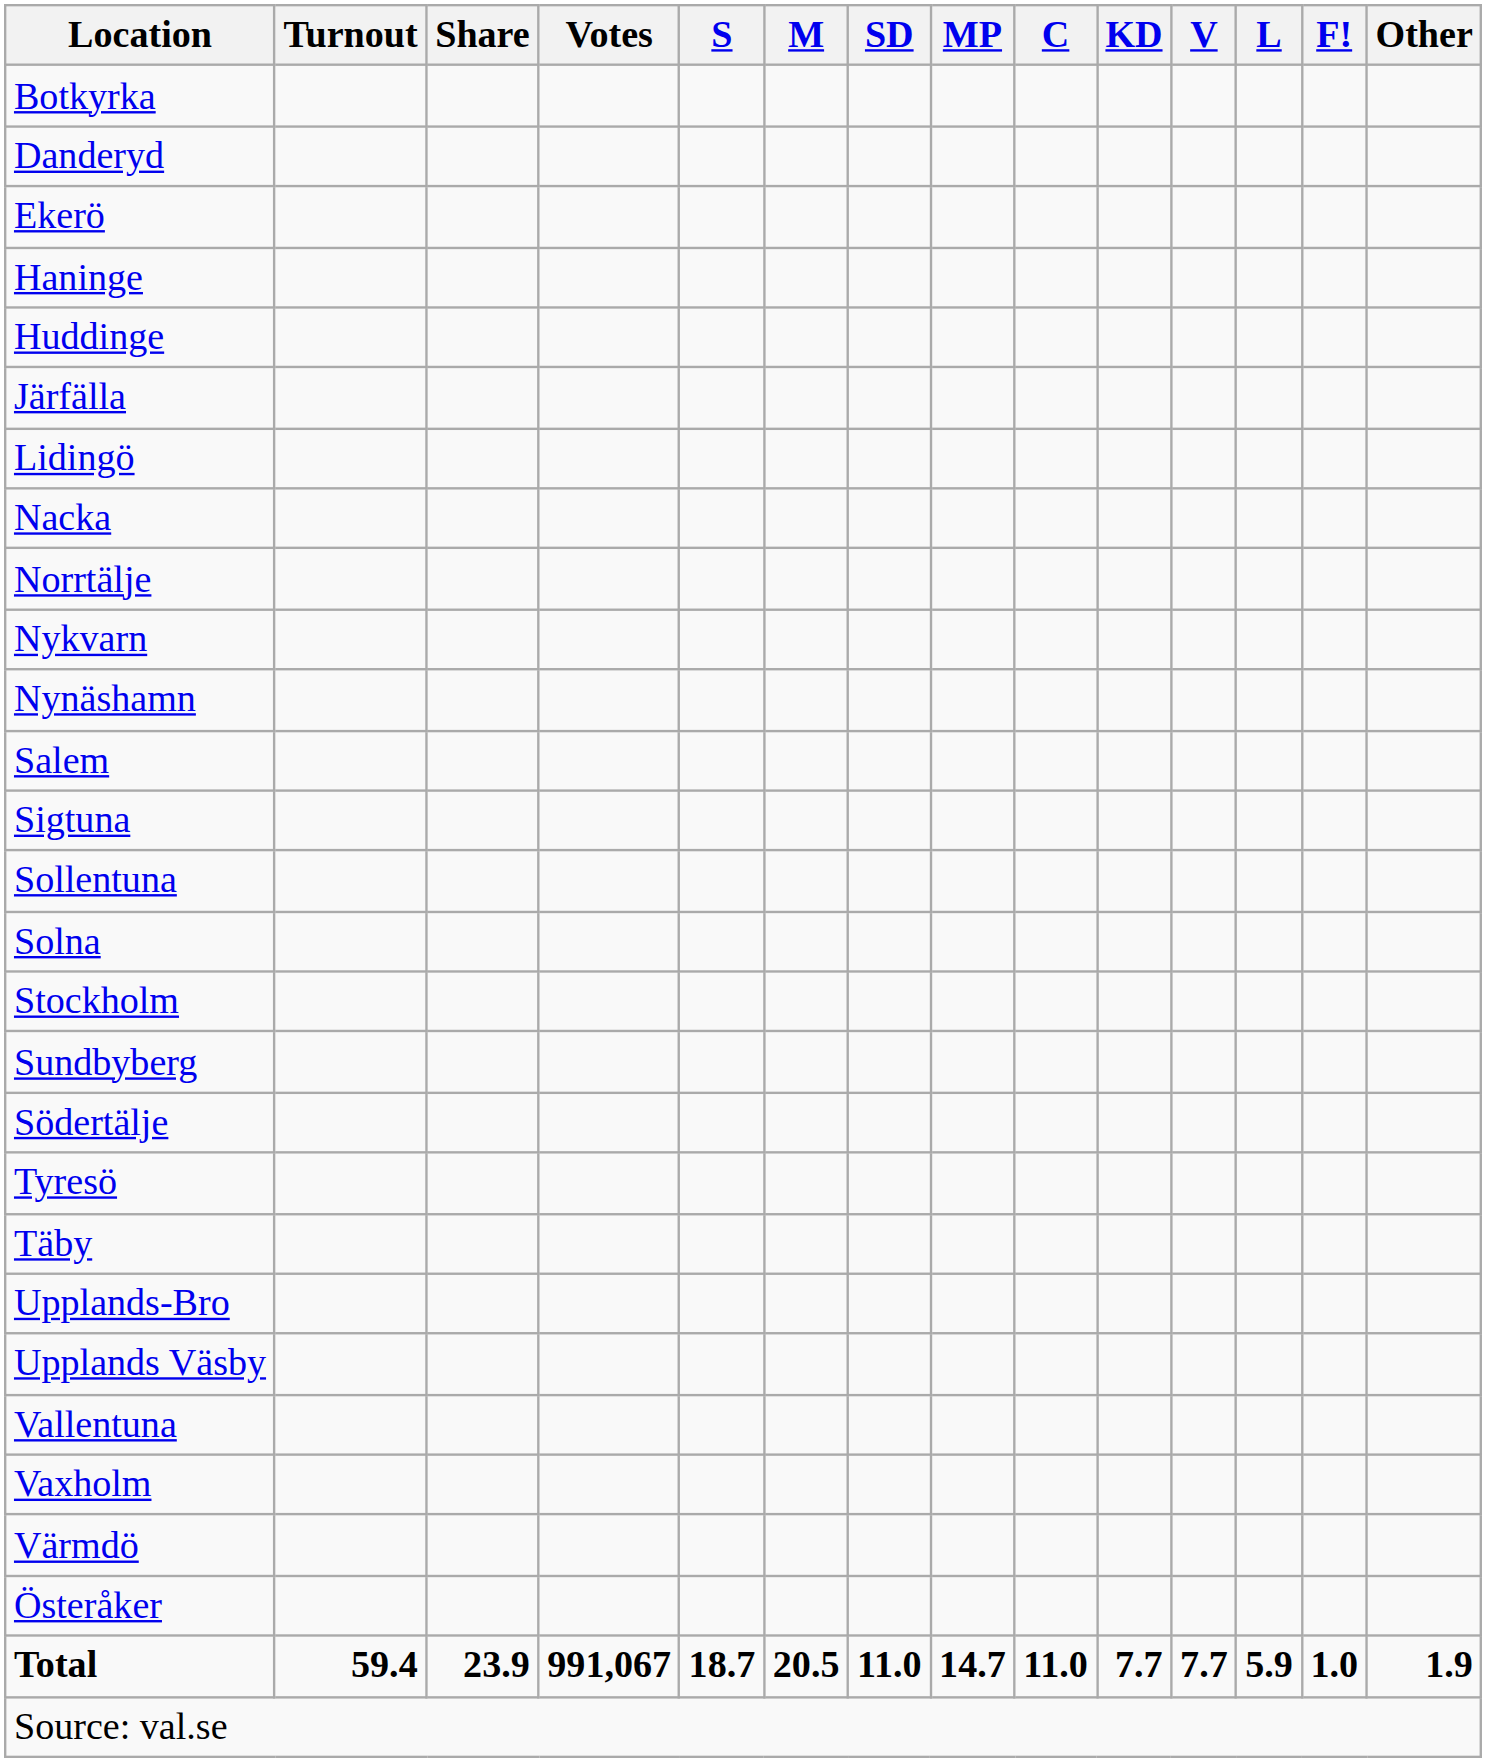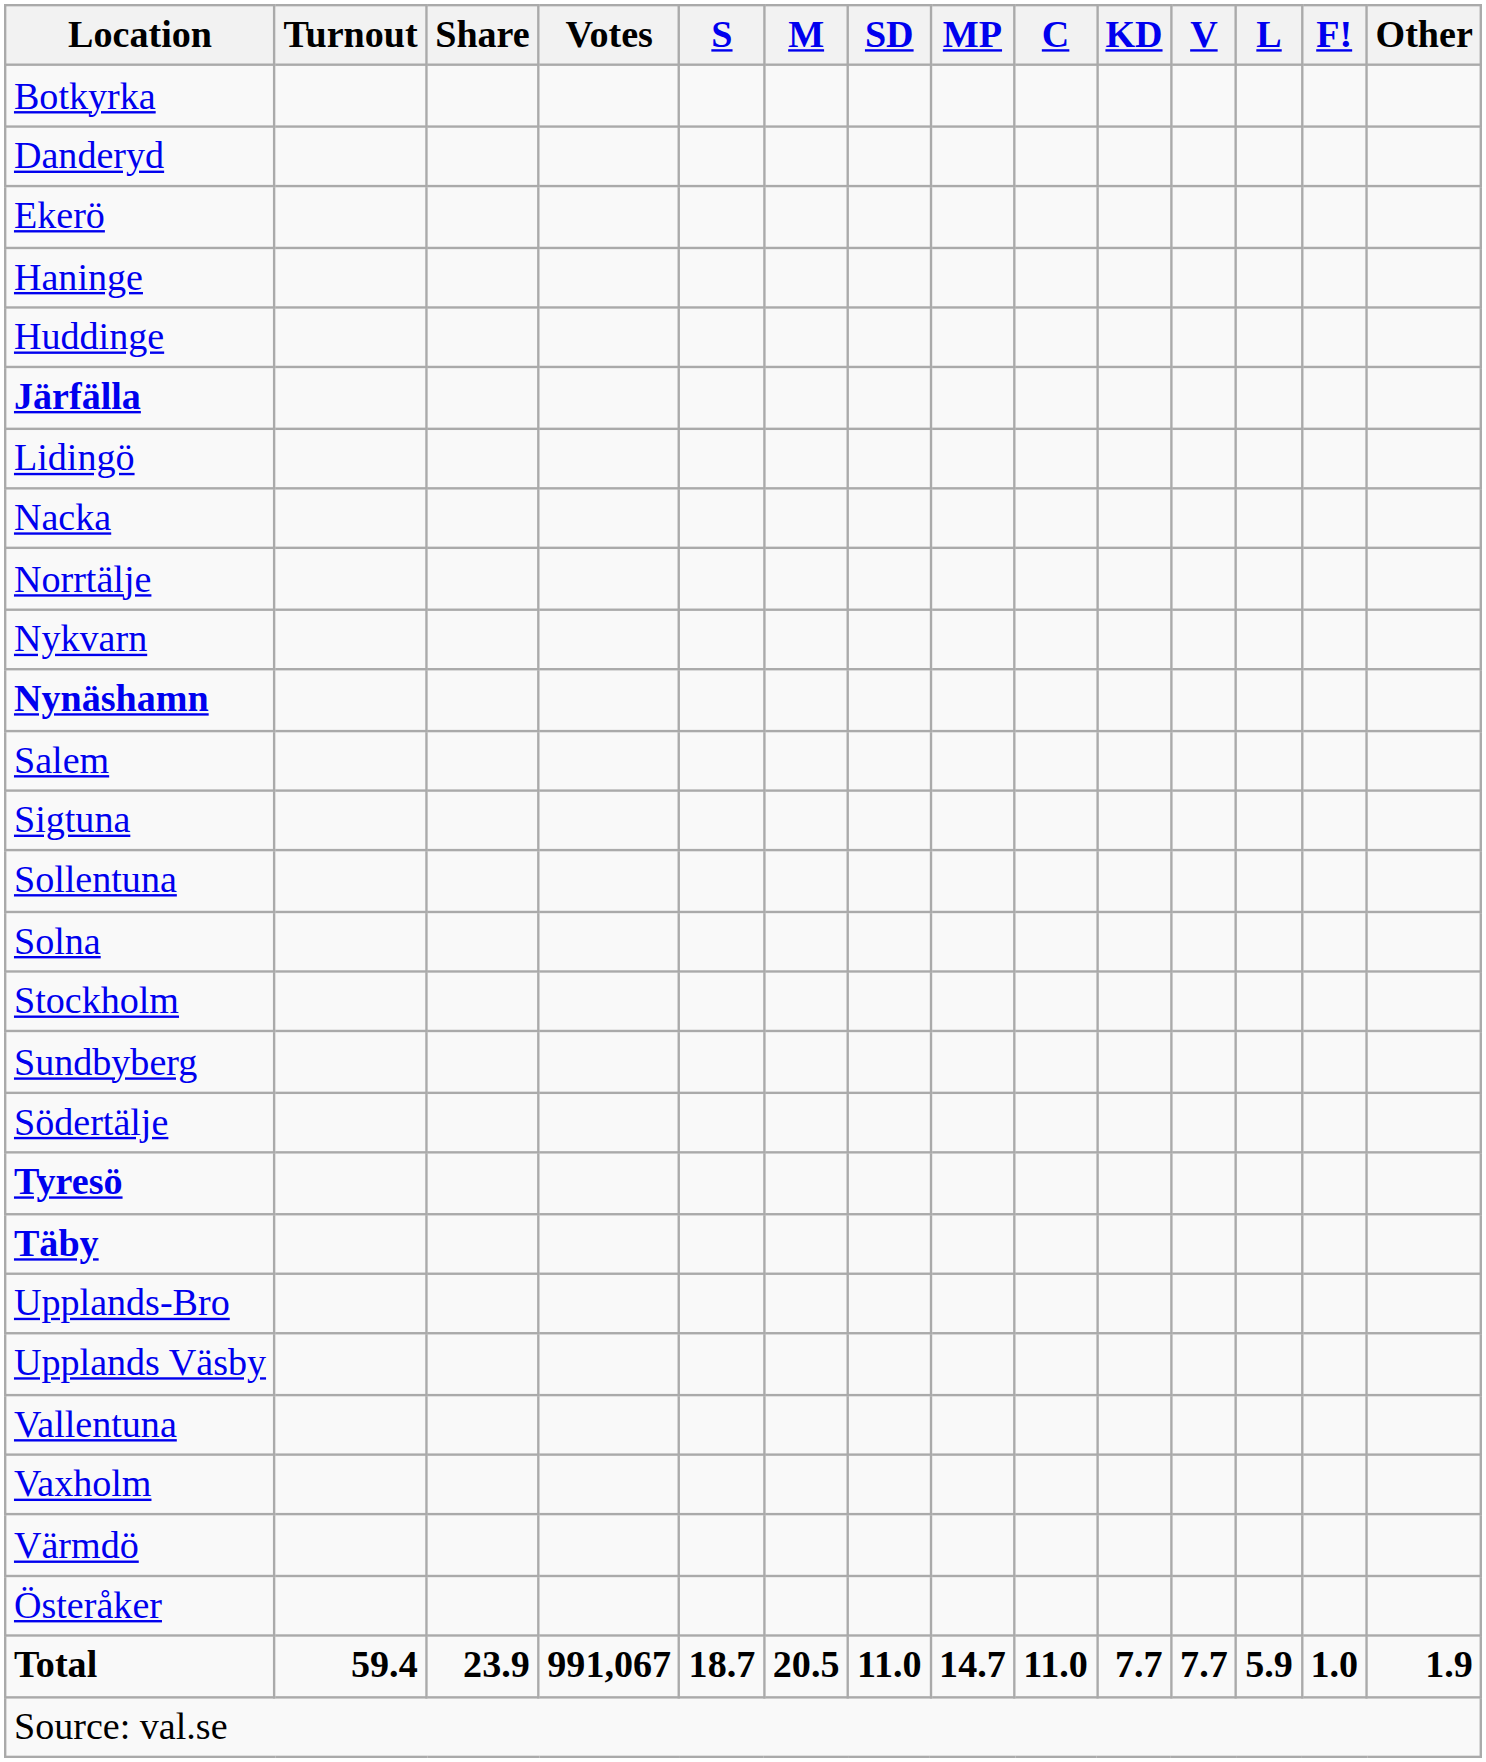Järfälla | Location: normal -> bold
Nynäshamn | Location: normal -> bold
Tyresö | Location: normal -> bold
Täby | Location: normal -> bold
